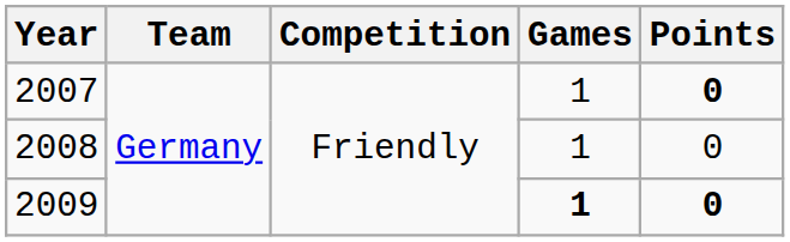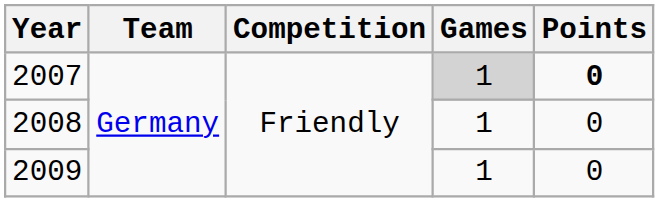2007 | Games: no background -> lightgrey background
2009 | Games: bold -> normal
2009 | Points: bold -> normal
